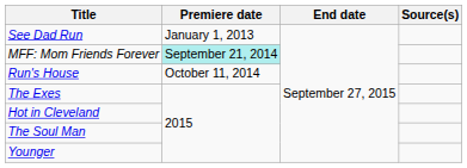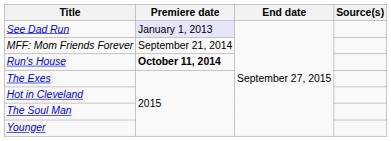See Dad Run | Premiere date: no background -> lavender background
MFF: Mom Friends Forever | Premiere date: paleturquoise background -> no background
Run's House | Premiere date: normal -> bold
